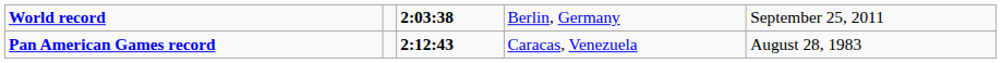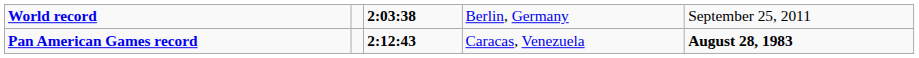Pan American Games record | column 5: normal -> bold
